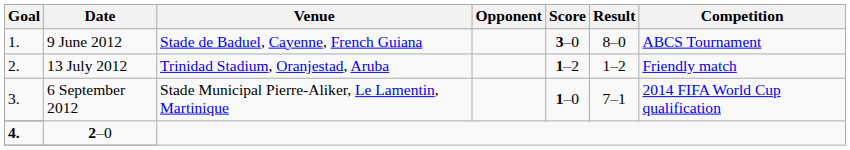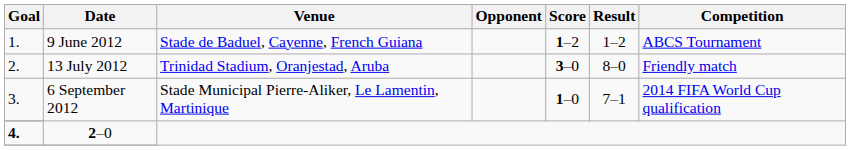9 June 2012 | Score: 3–0 -> 1–2
9 June 2012 | Result: 8–0 -> 1–2
13 July 2012 | Score: 1–2 -> 3–0
13 July 2012 | Result: 1–2 -> 8–0
